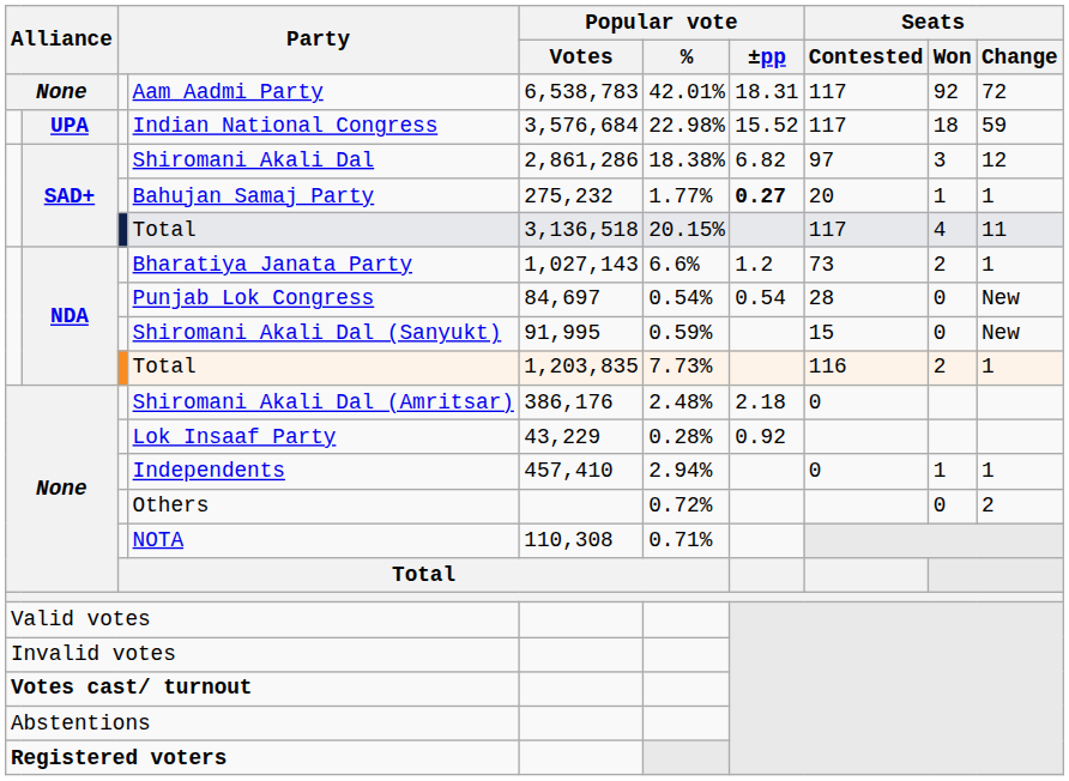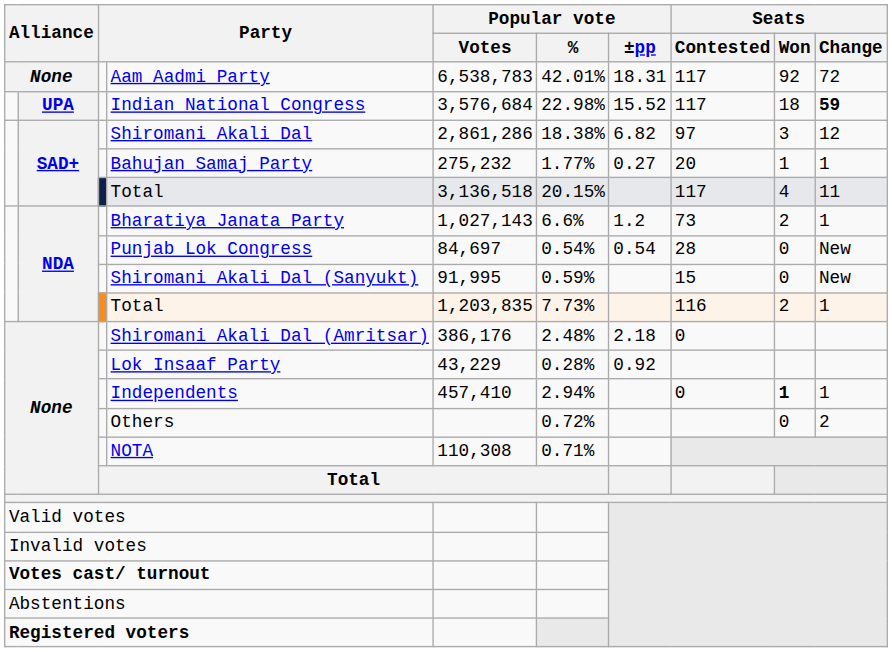Indian National Congress | Seats / Change: normal -> bold
Bahujan Samaj Party | Popular vote / ±pp: bold -> normal
Independents | Seats / Won: normal -> bold
